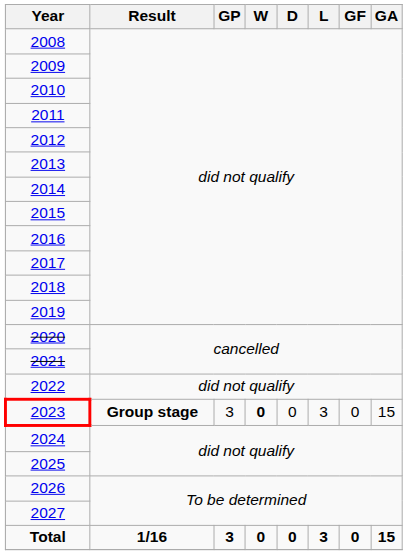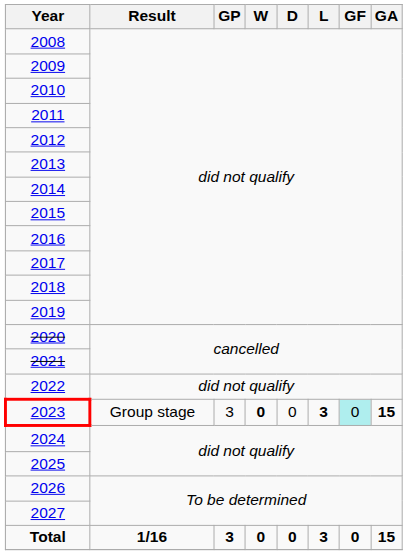2023 | Result: bold -> normal
2023 | L: normal -> bold
2023 | GF: no background -> paleturquoise background
2023 | GA: normal -> bold
